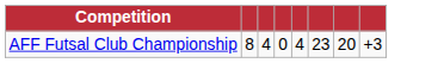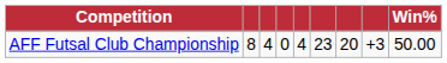+ column: Win% | 50.00
